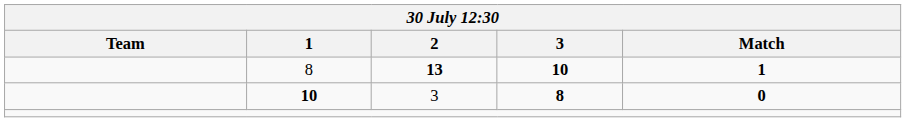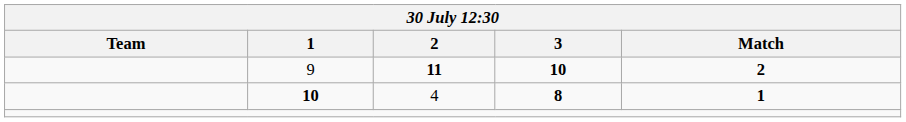row 3 | 1: 8 -> 9
row 3 | 2: 13 -> 11
row 3 | Match: 1 -> 2
row 4 | 2: 3 -> 4
row 4 | Match: 0 -> 1
